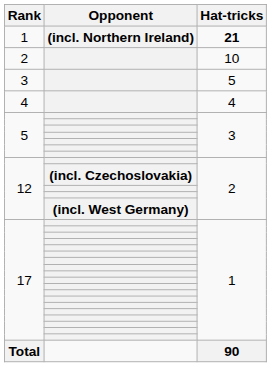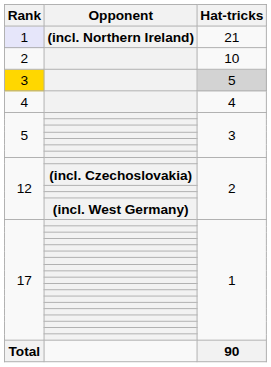row 2 | Rank: no background -> lavender background
row 2 | Hat-tricks: bold -> normal
row 4 | Rank: no background -> gold background
row 4 | Hat-tricks: no background -> lightgrey background
